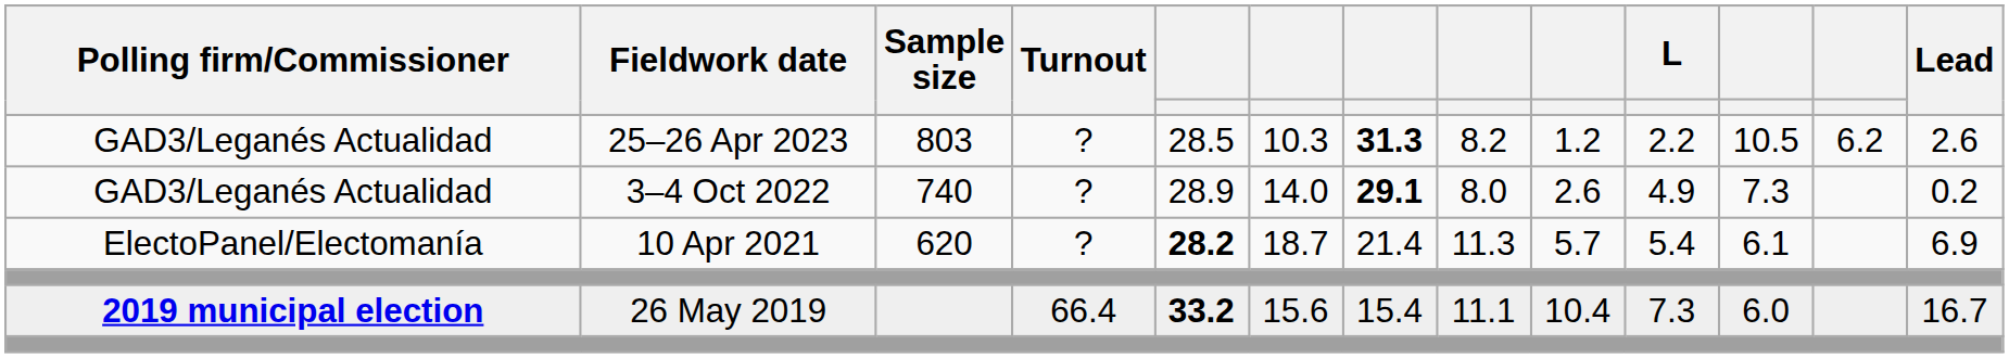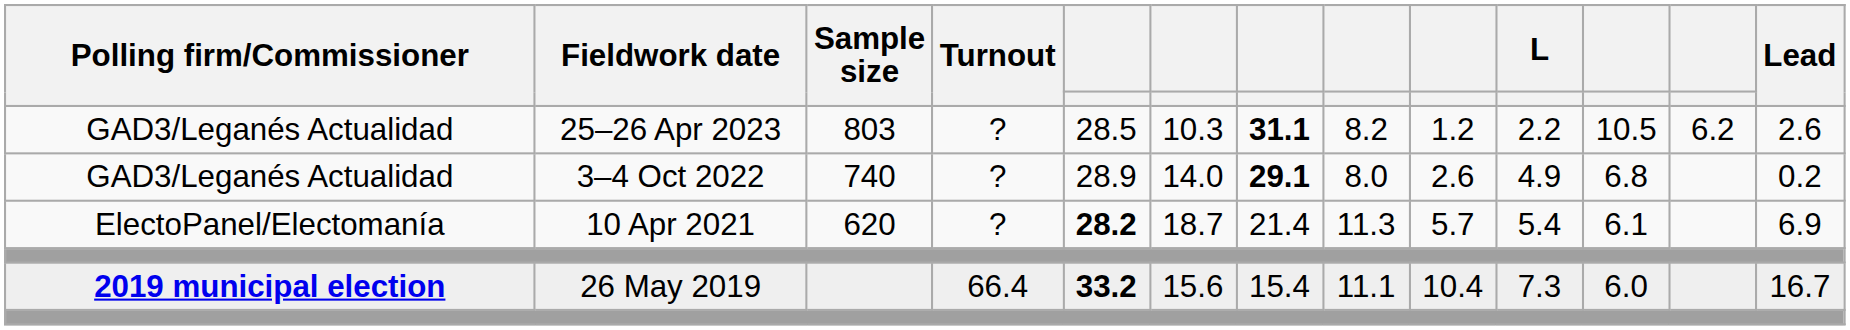25–26 Apr 2023 | column 7: 31.3 -> 31.1
3–4 Oct 2022 | column 11: 7.3 -> 6.8
